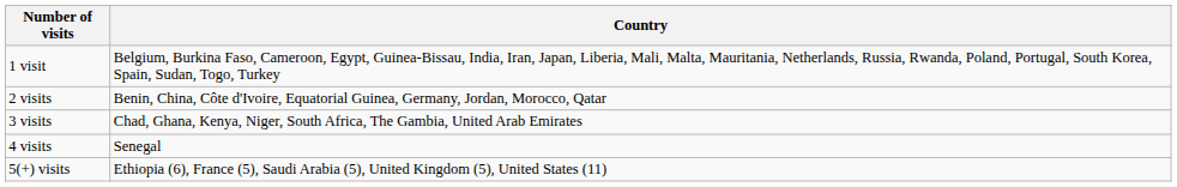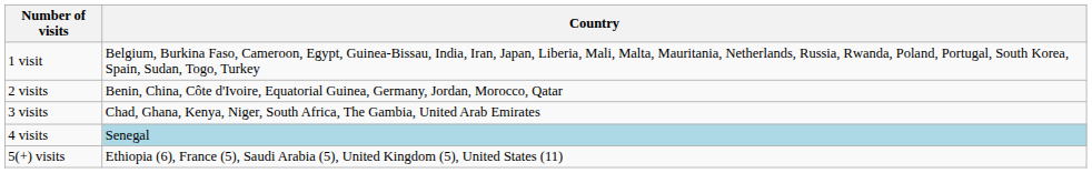4 visits | Country: no background -> lightblue background
